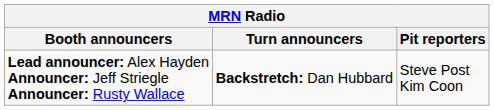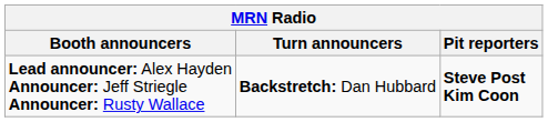row 3 | Pit reporters: normal -> bold
